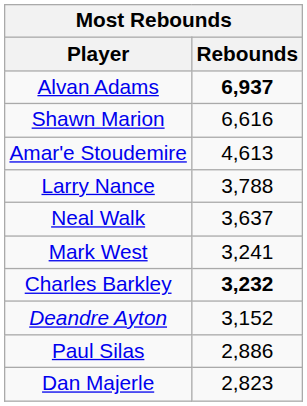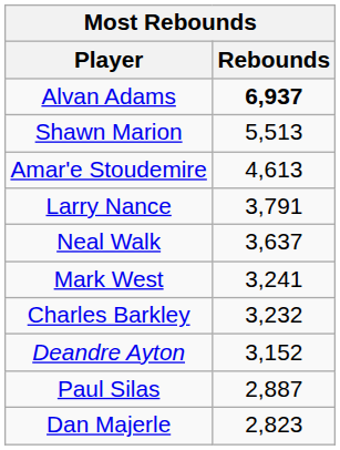Shawn Marion | Rebounds: 6,616 -> 5,513
Larry Nance | Rebounds: 3,788 -> 3,791
Charles Barkley | Rebounds: bold -> normal
Paul Silas | Rebounds: 2,886 -> 2,887
